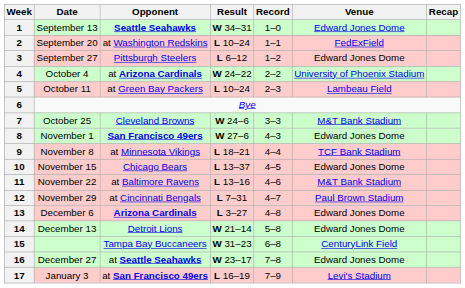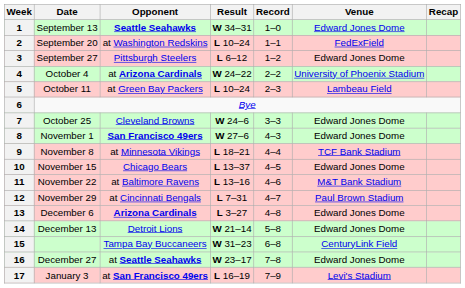7 | Venue: M&T Bank Stadium -> Edward Jones Dome
